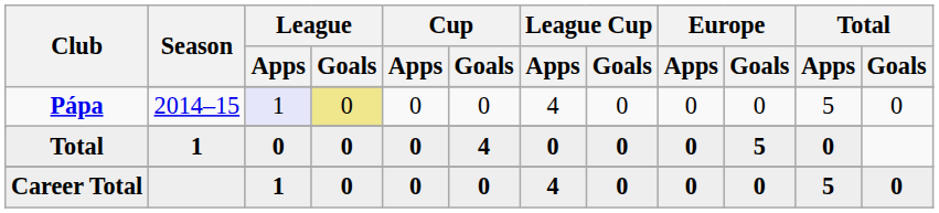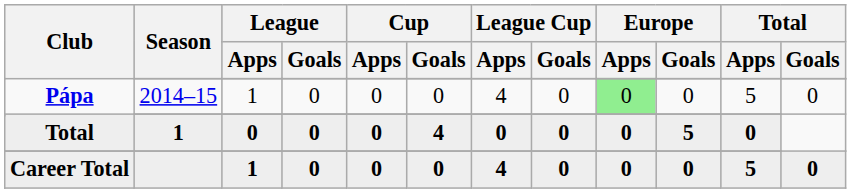Pápa / 2014–15 | League / Apps: lavender background -> no background
Pápa / 2014–15 | League / Goals: khaki background -> no background
Pápa / 2014–15 | Europe / Apps: no background -> lightgreen background
